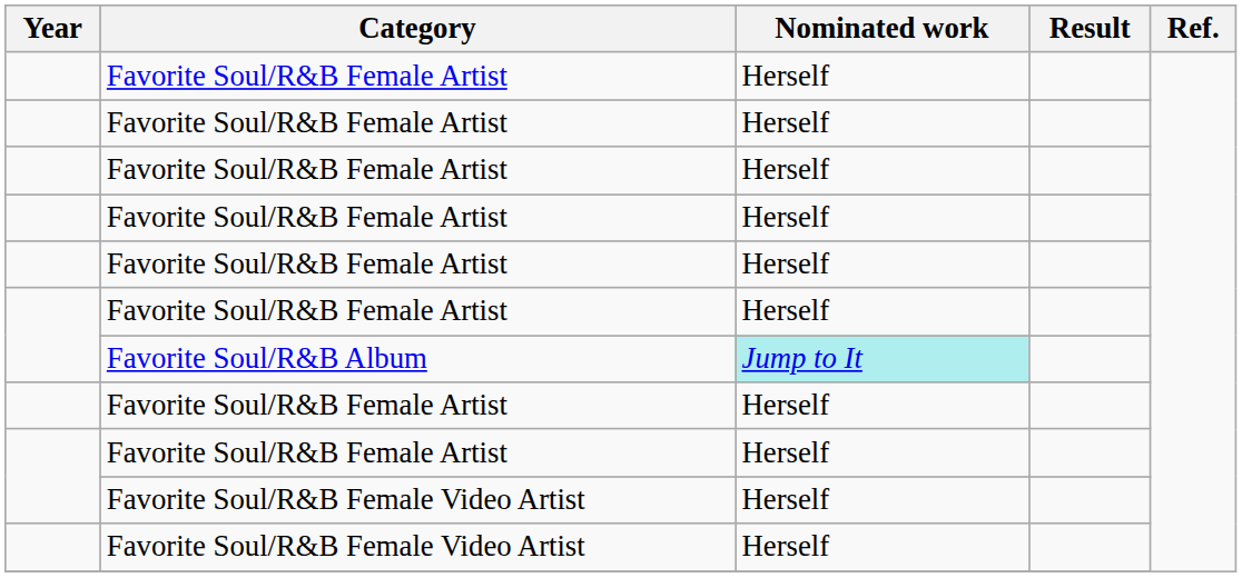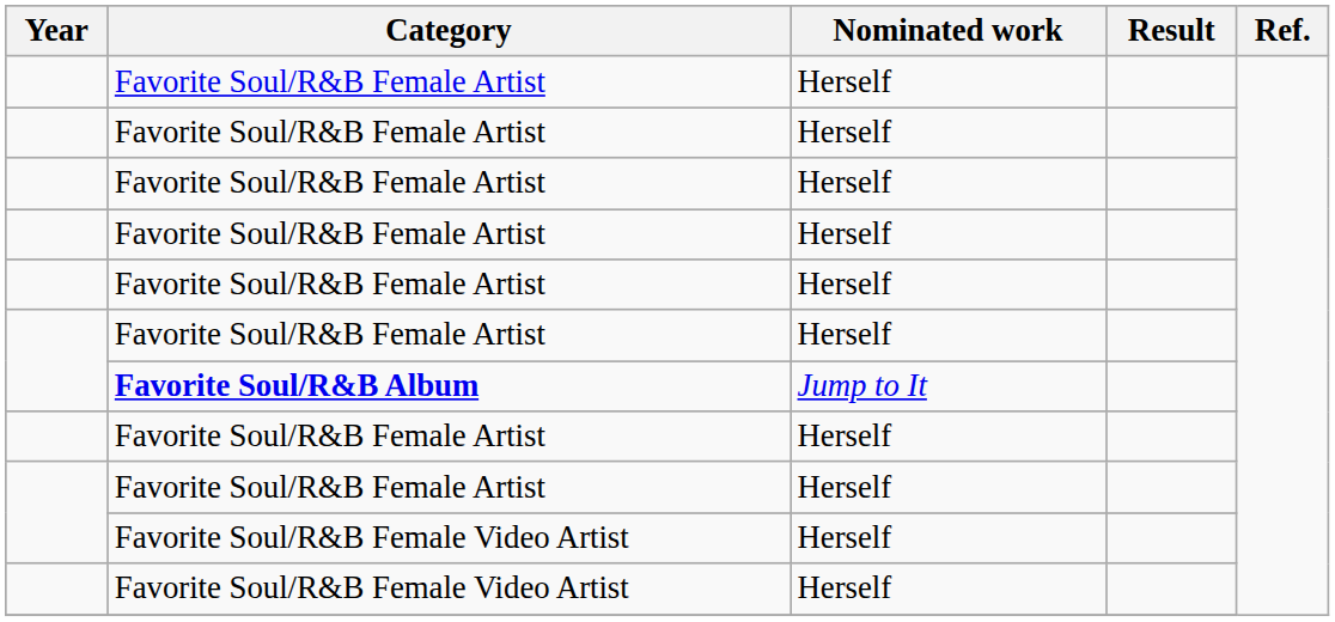Favorite Soul/R&B Album | Category: normal -> bold
Favorite Soul/R&B Album | Nominated work: paleturquoise background -> no background
